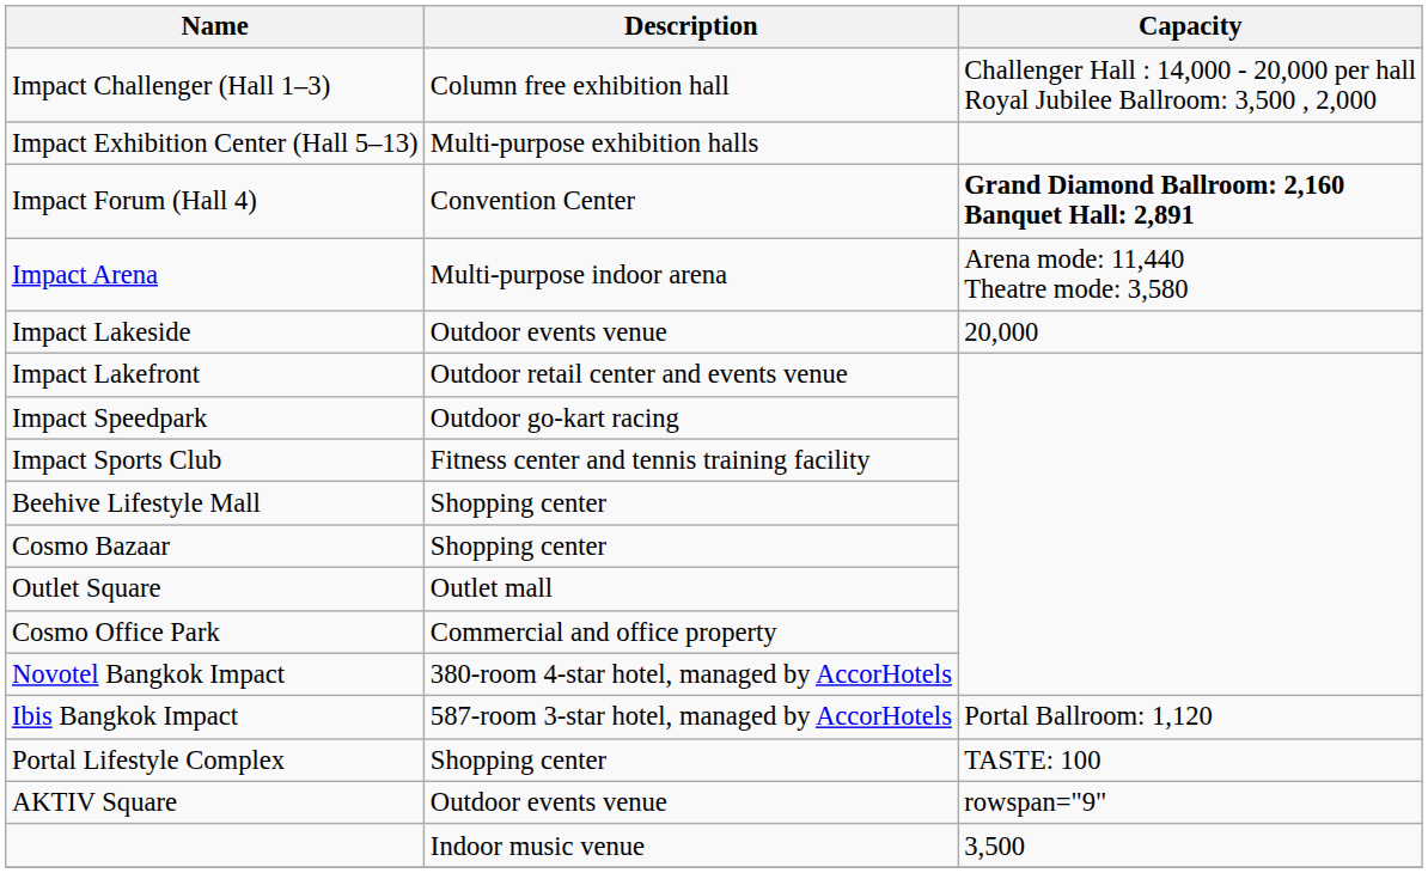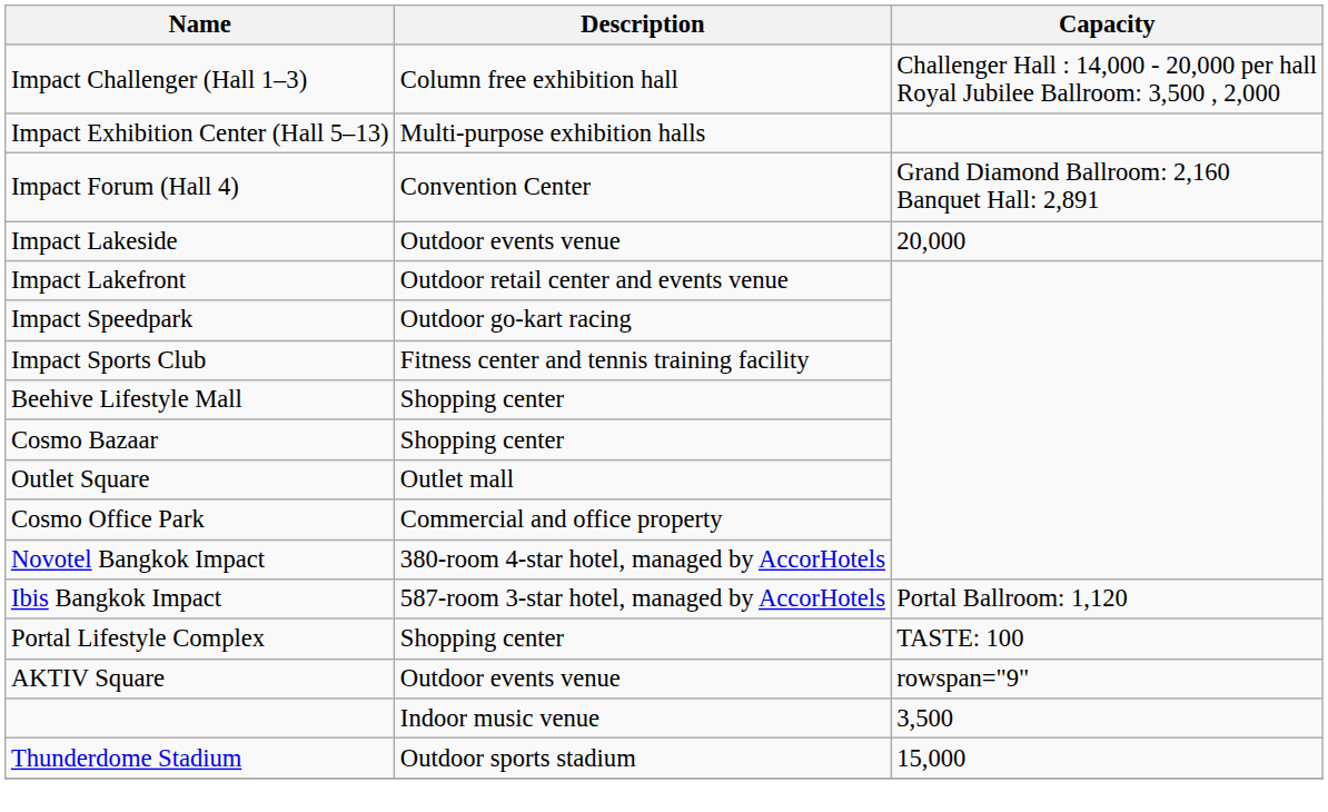Impact Forum (Hall 4) | Capacity: bold -> normal
- row: Impact Arena | Multi-purpose indoor arena | Arena mode: 11,440 Theatre mode: 3,580
+ row: Thunderdome Stadium | Outdoor sports stadium | 15,000
